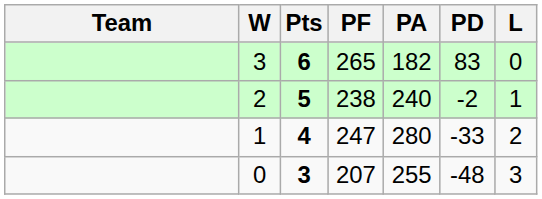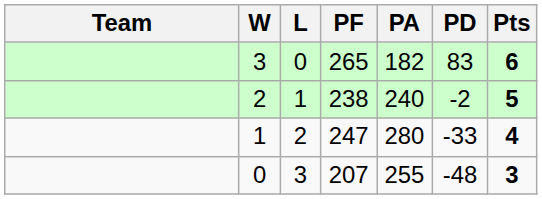columns swapped: L <-> Pts
